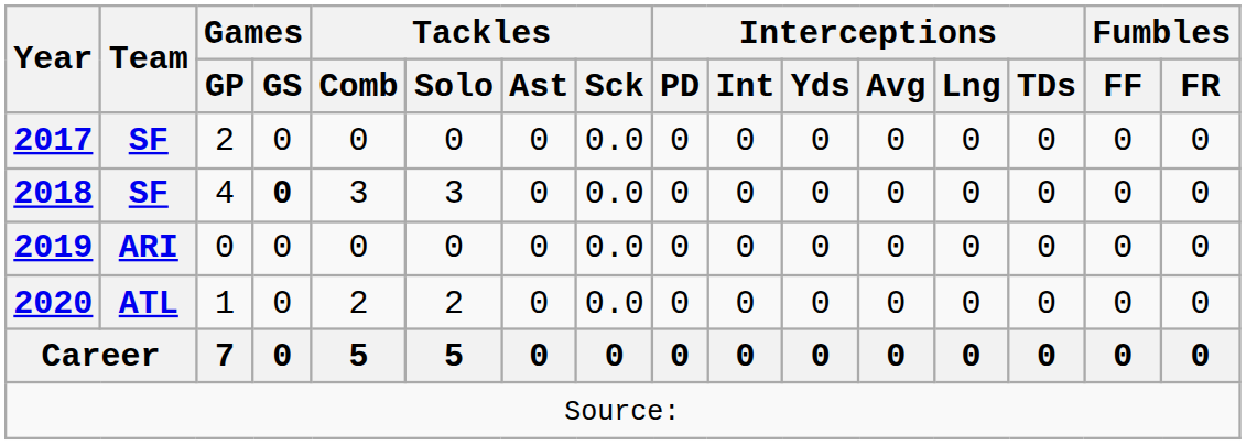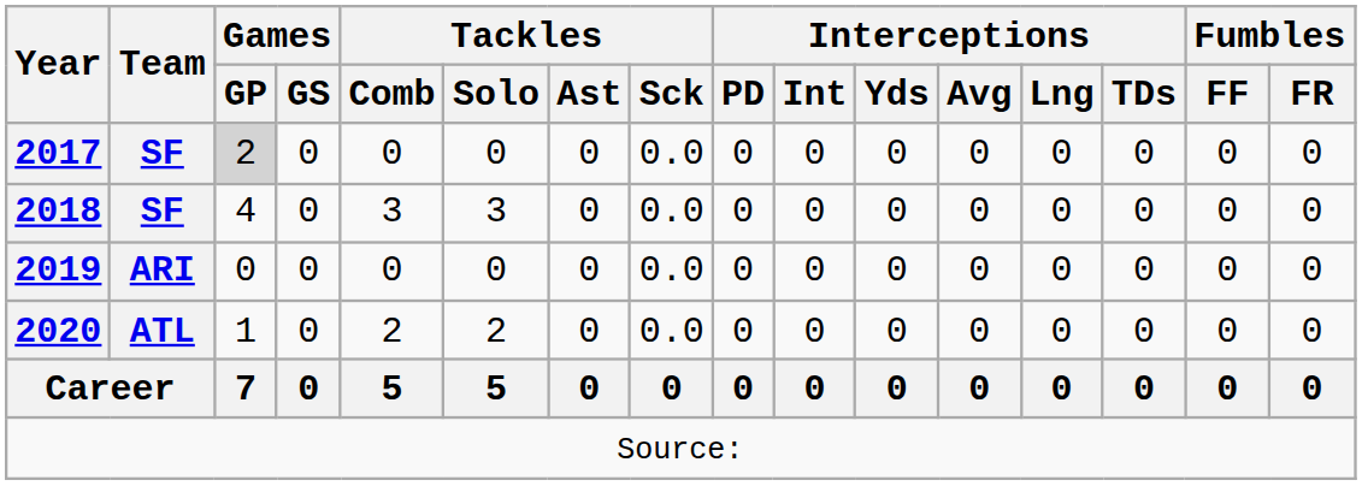2017 | Games / GP: no background -> lightgrey background
2018 | Games / GS: bold -> normal
